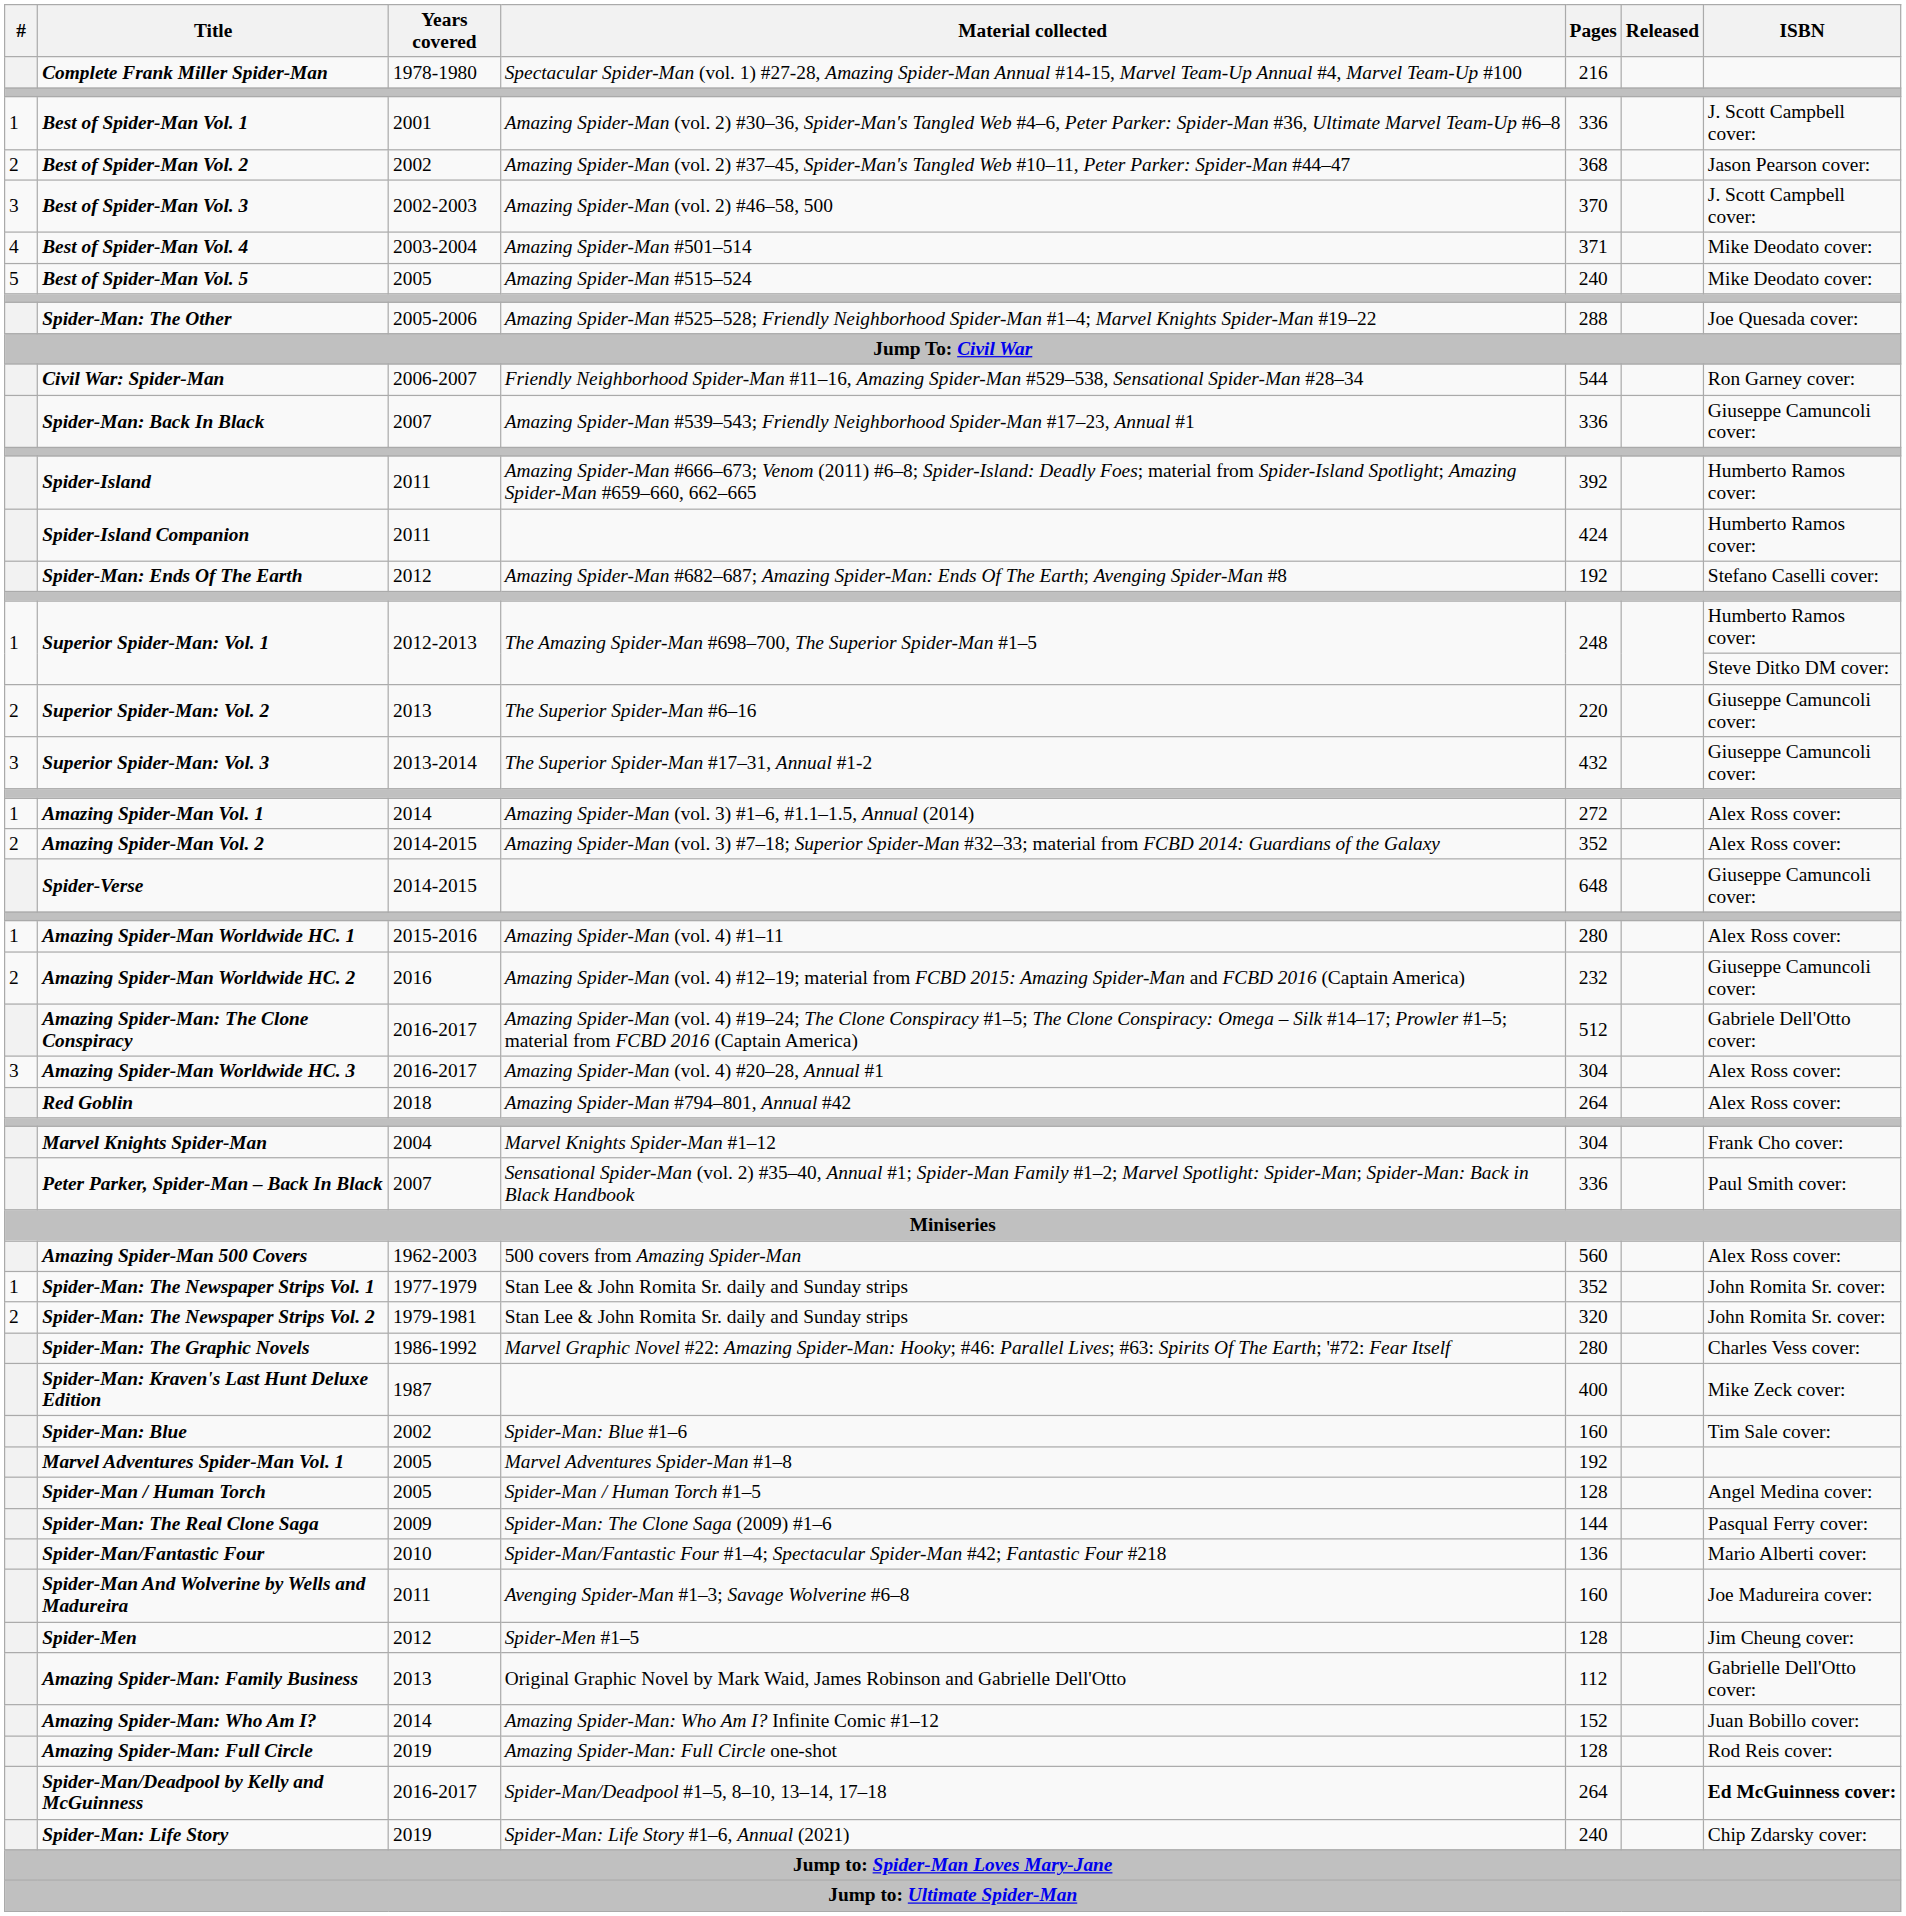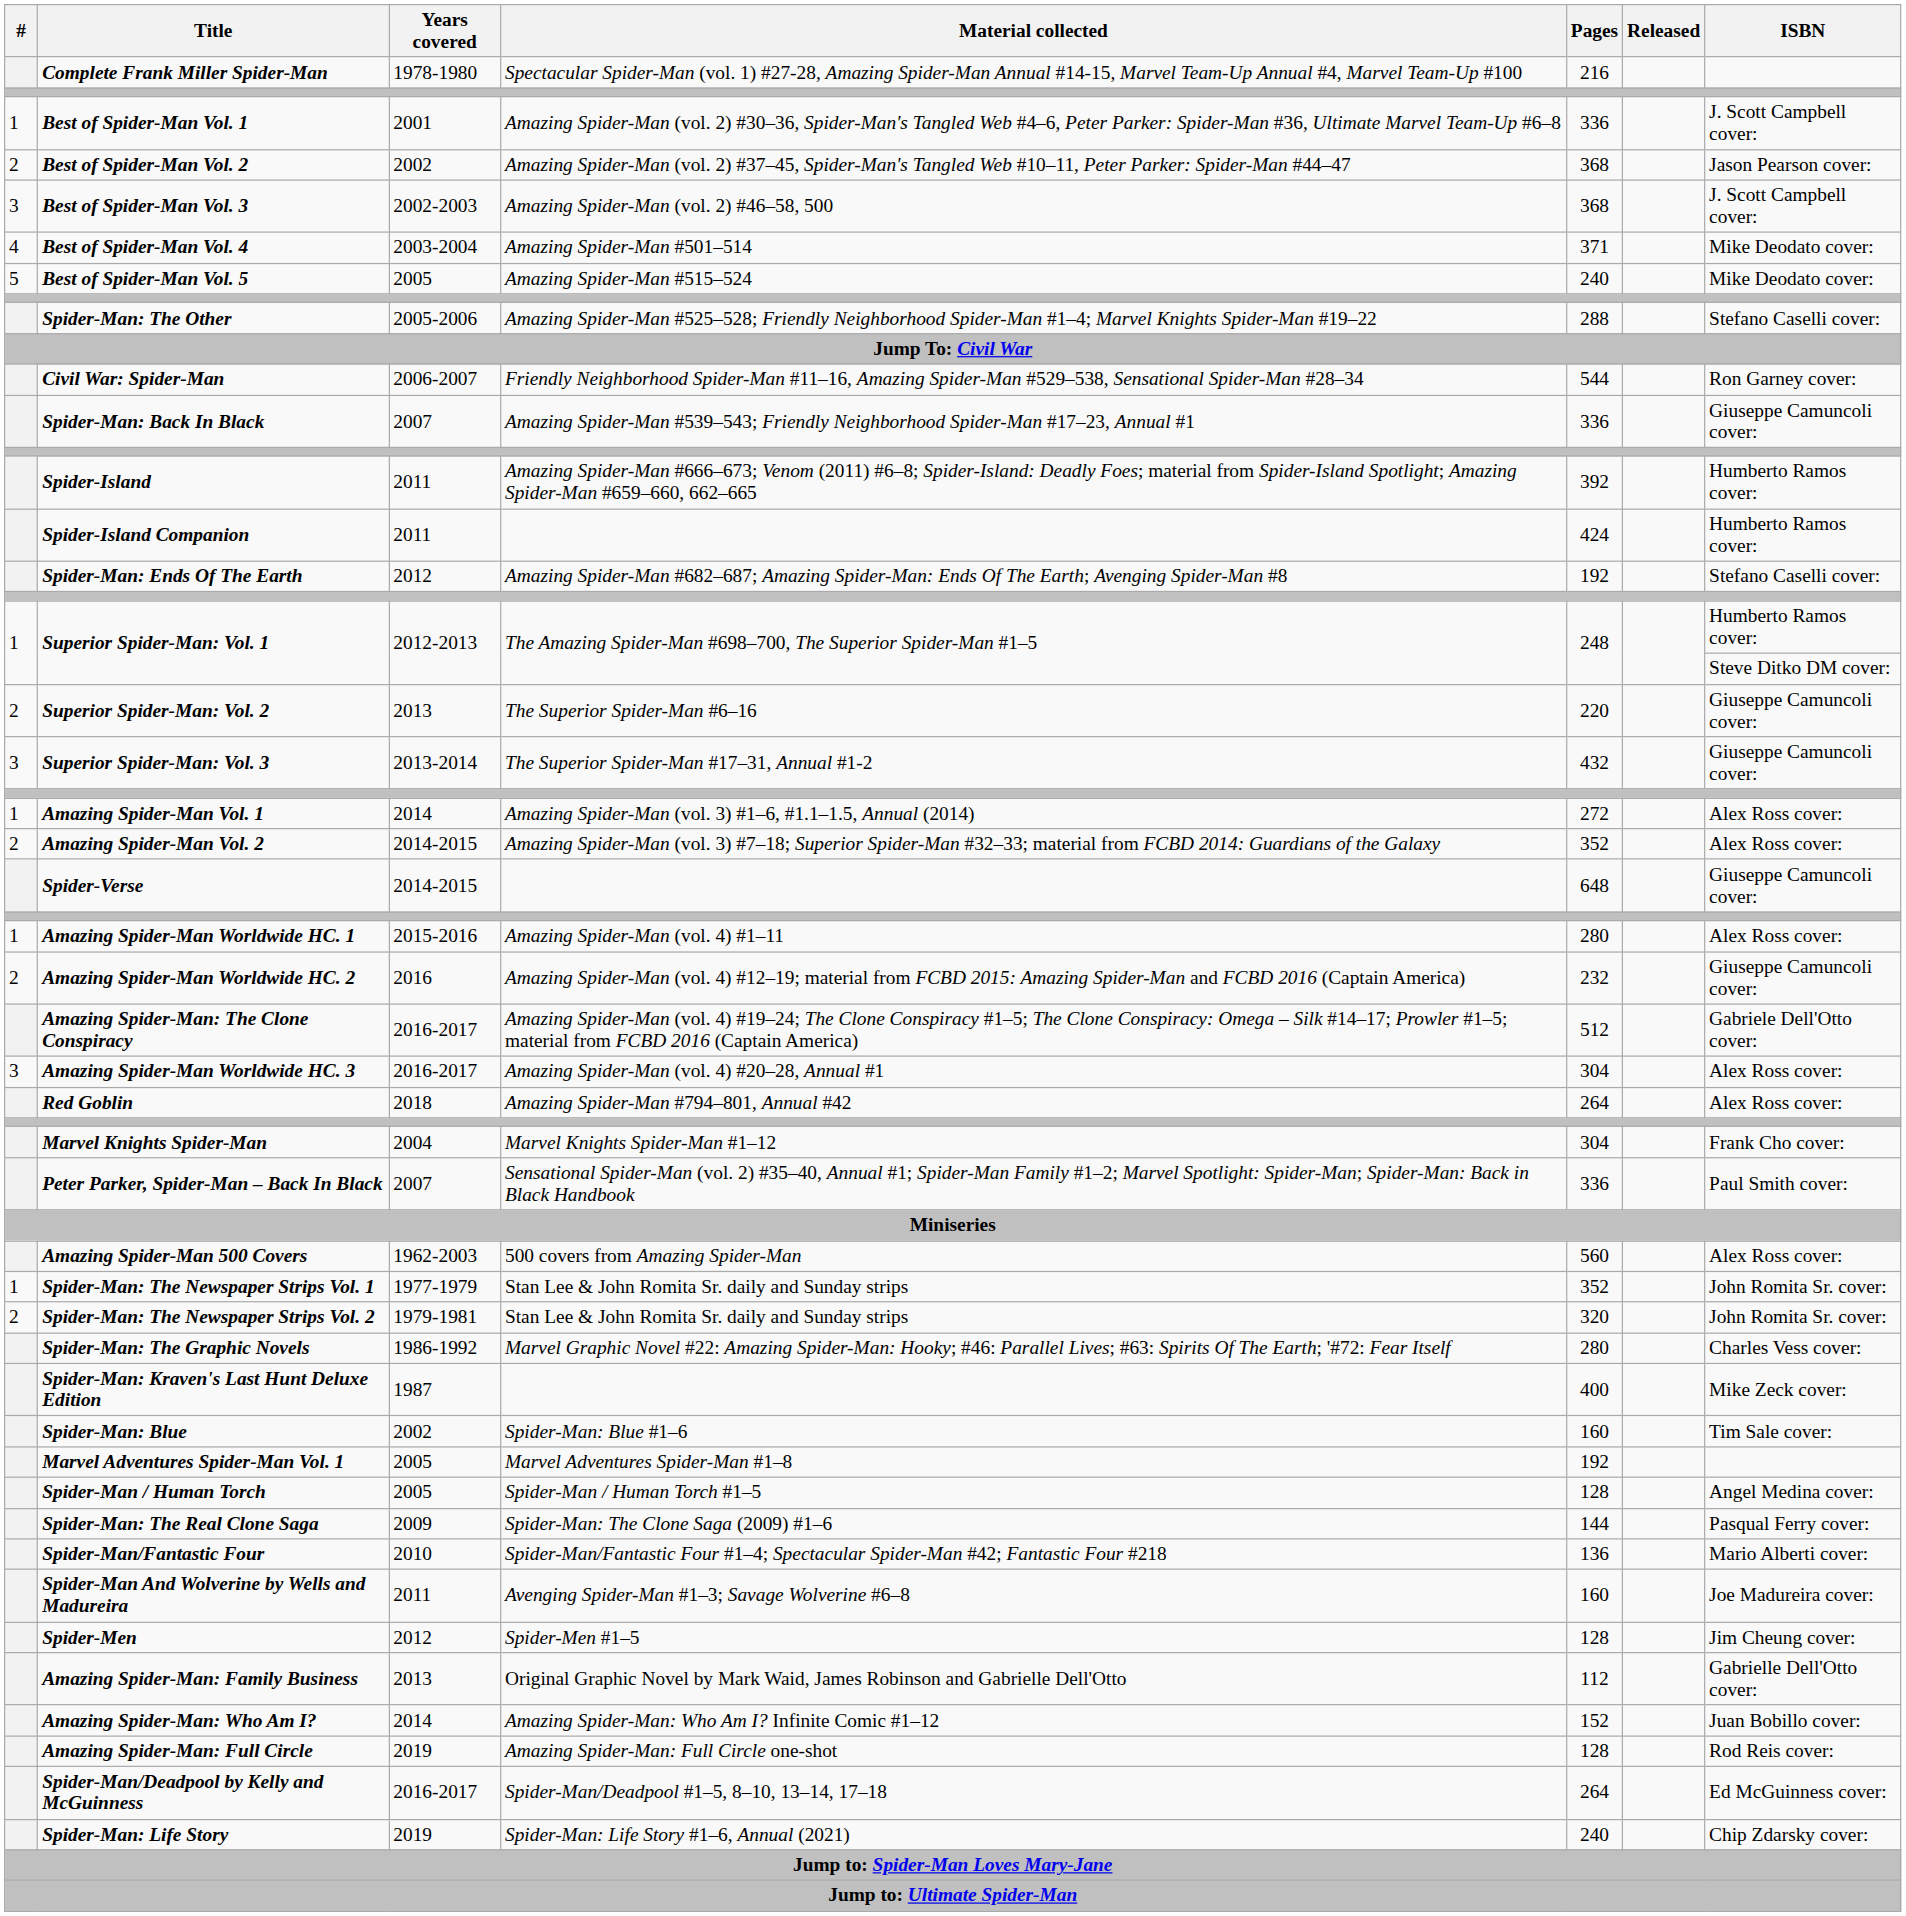Best of Spider-Man Vol. 3 | Pages: 370 -> 368
Spider-Man: The Other | ISBN: Joe Quesada cover: -> Stefano Caselli cover:
Spider-Man/Deadpool by Kelly and McGuinness | ISBN: bold -> normal
